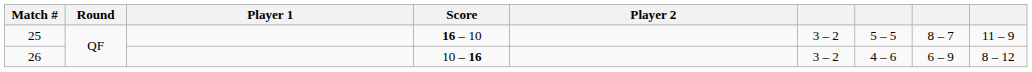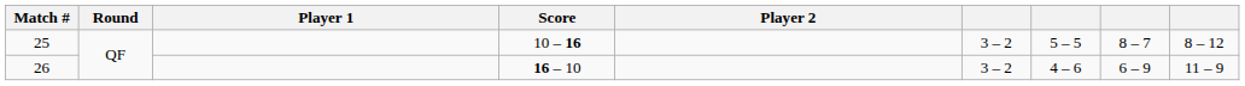25 | Score: 16 – 10 -> 10 – 16
25 | column 9: 11 – 9 -> 8 – 12
26 | Score: 10 – 16 -> 16 – 10
26 | column 9: 8 – 12 -> 11 – 9
